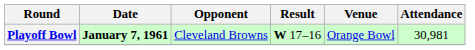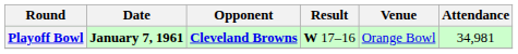Playoff Bowl | Opponent: normal -> bold
Playoff Bowl | Attendance: 30,981 -> 34,981
